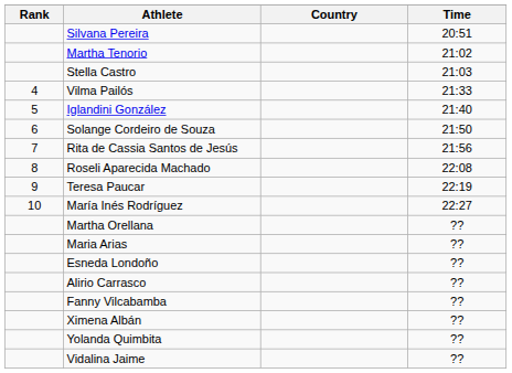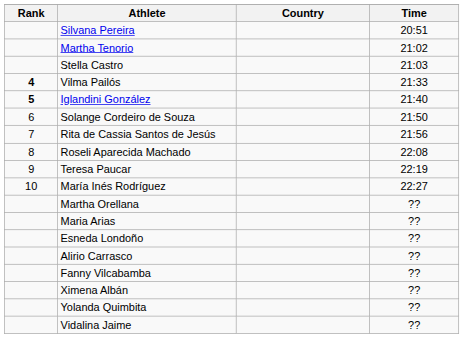Vilma Pailós | Rank: normal -> bold
Iglandini González | Rank: normal -> bold
